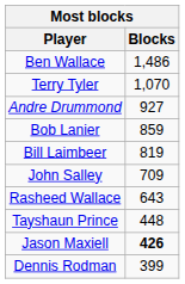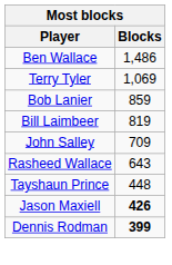Terry Tyler | Blocks: 1,070 -> 1,069
- row: Andre Drummond | 927
Dennis Rodman | Blocks: normal -> bold
